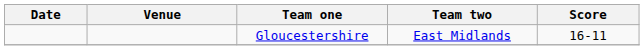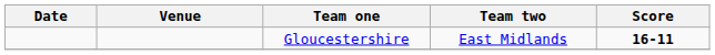Gloucestershire | Score: normal -> bold
